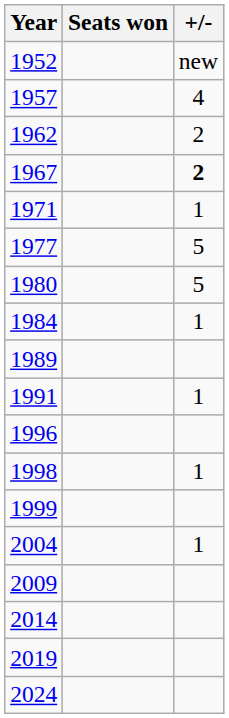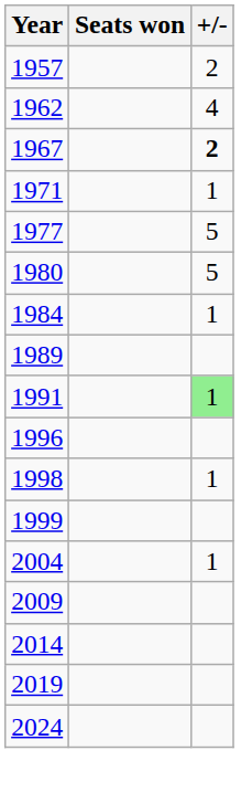- row: 1952 | new
1957 | +/-: 4 -> 2
1962 | +/-: 2 -> 4
1991 | +/-: no background -> lightgreen background
